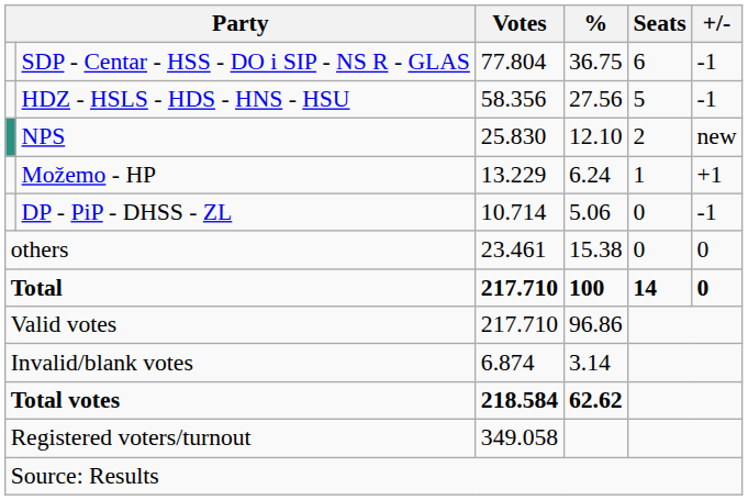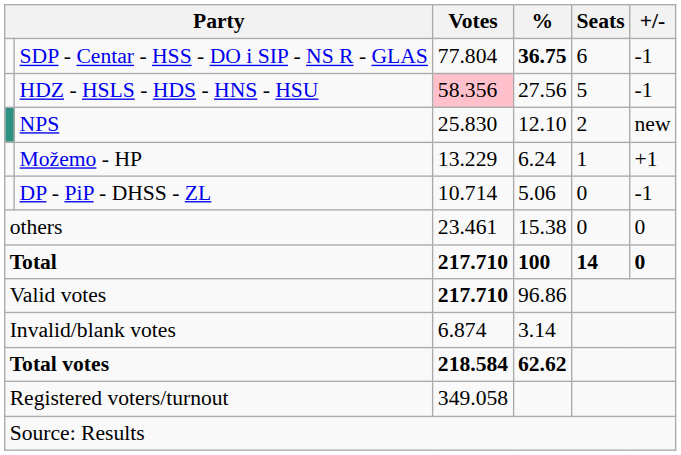SDP - Centar - HSS - DO i SIP - NS R - GLAS | %: normal -> bold
HDZ - HSLS - HDS - HNS - HSU | Votes: no background -> pink background
Valid votes | Votes: normal -> bold
